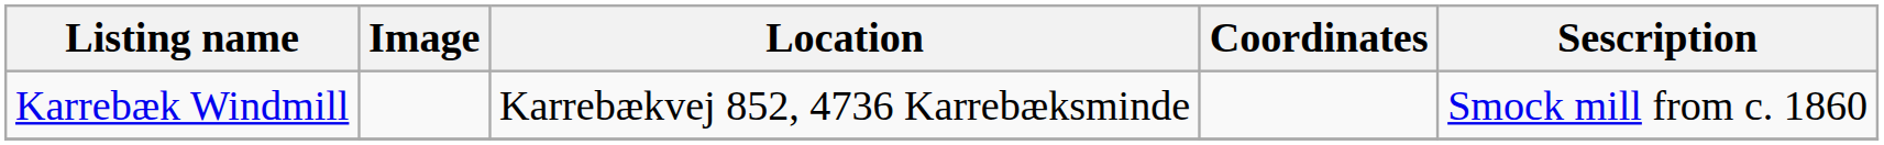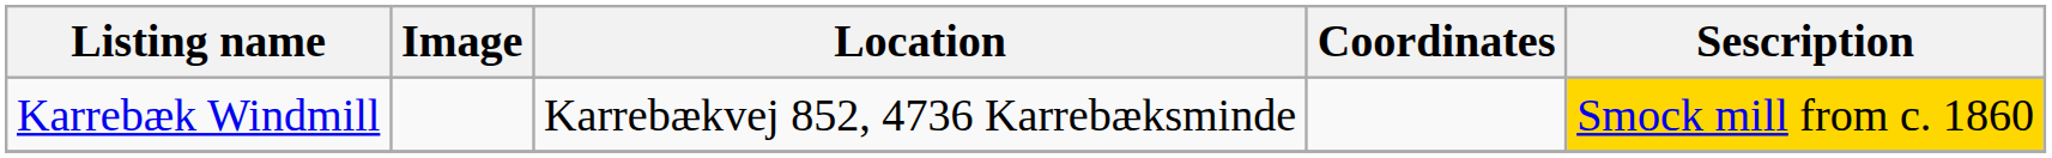Karrebæk Windmill | Sescription: no background -> gold background
